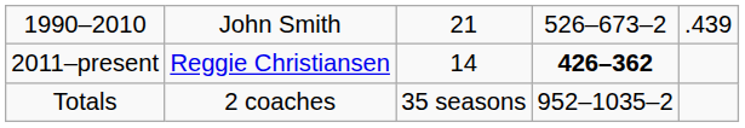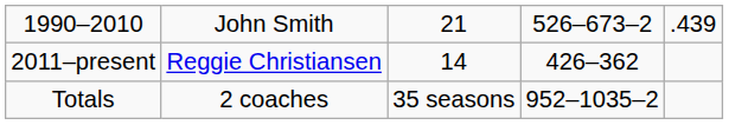2011–present | column 4: bold -> normal
